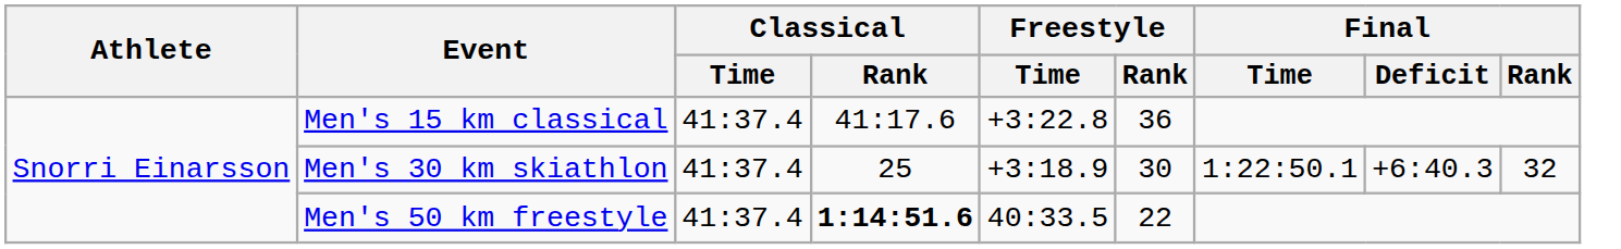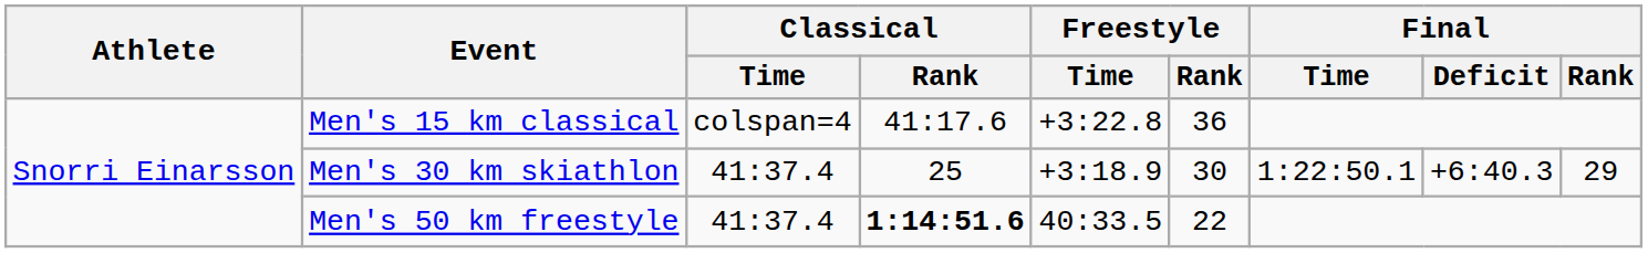Men's 15 km classical | Classical / Time: 41:37.4 -> colspan=4
Men's 30 km skiathlon | Final / Rank: 32 -> 29
